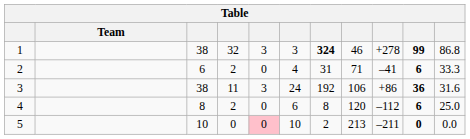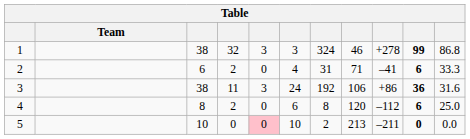1 | column 7: bold -> normal
